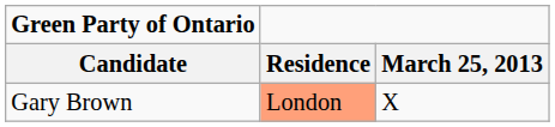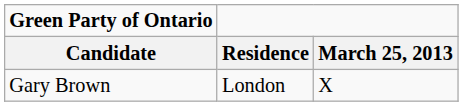Gary Brown | Residence: lightsalmon background -> no background
